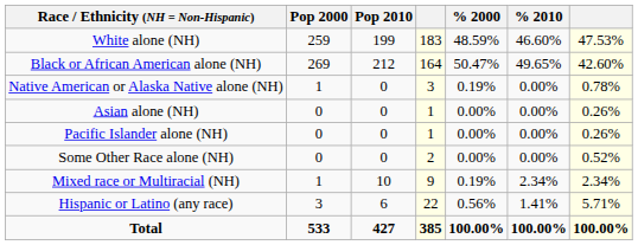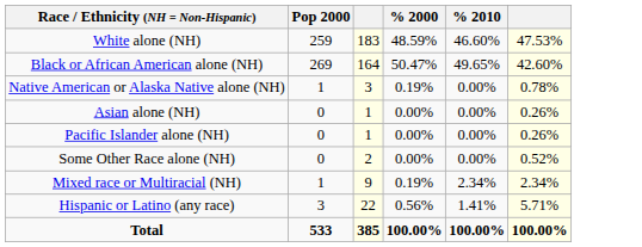- column: Pop 2010 | 199 | 212 | 0 | 0 | 0 | 0 | 10 | 6 | 427
